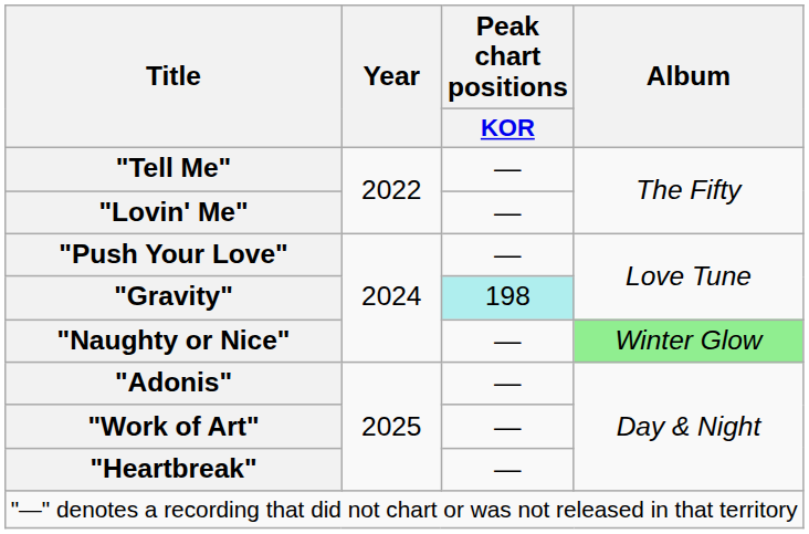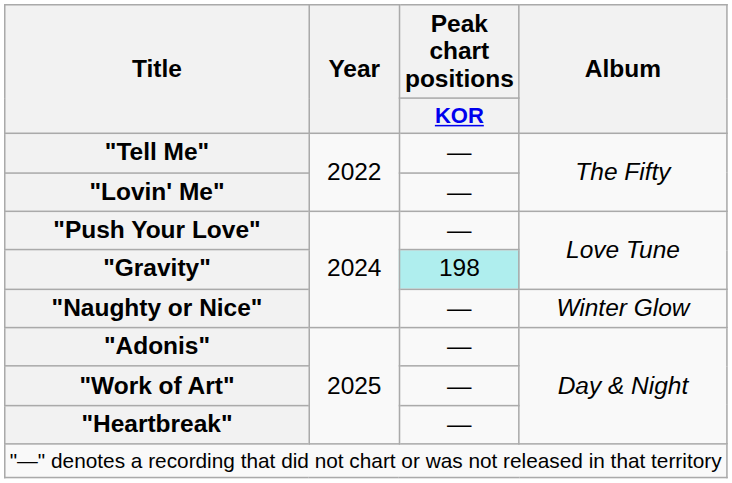"Naughty or Nice" | Album: lightgreen background -> no background
